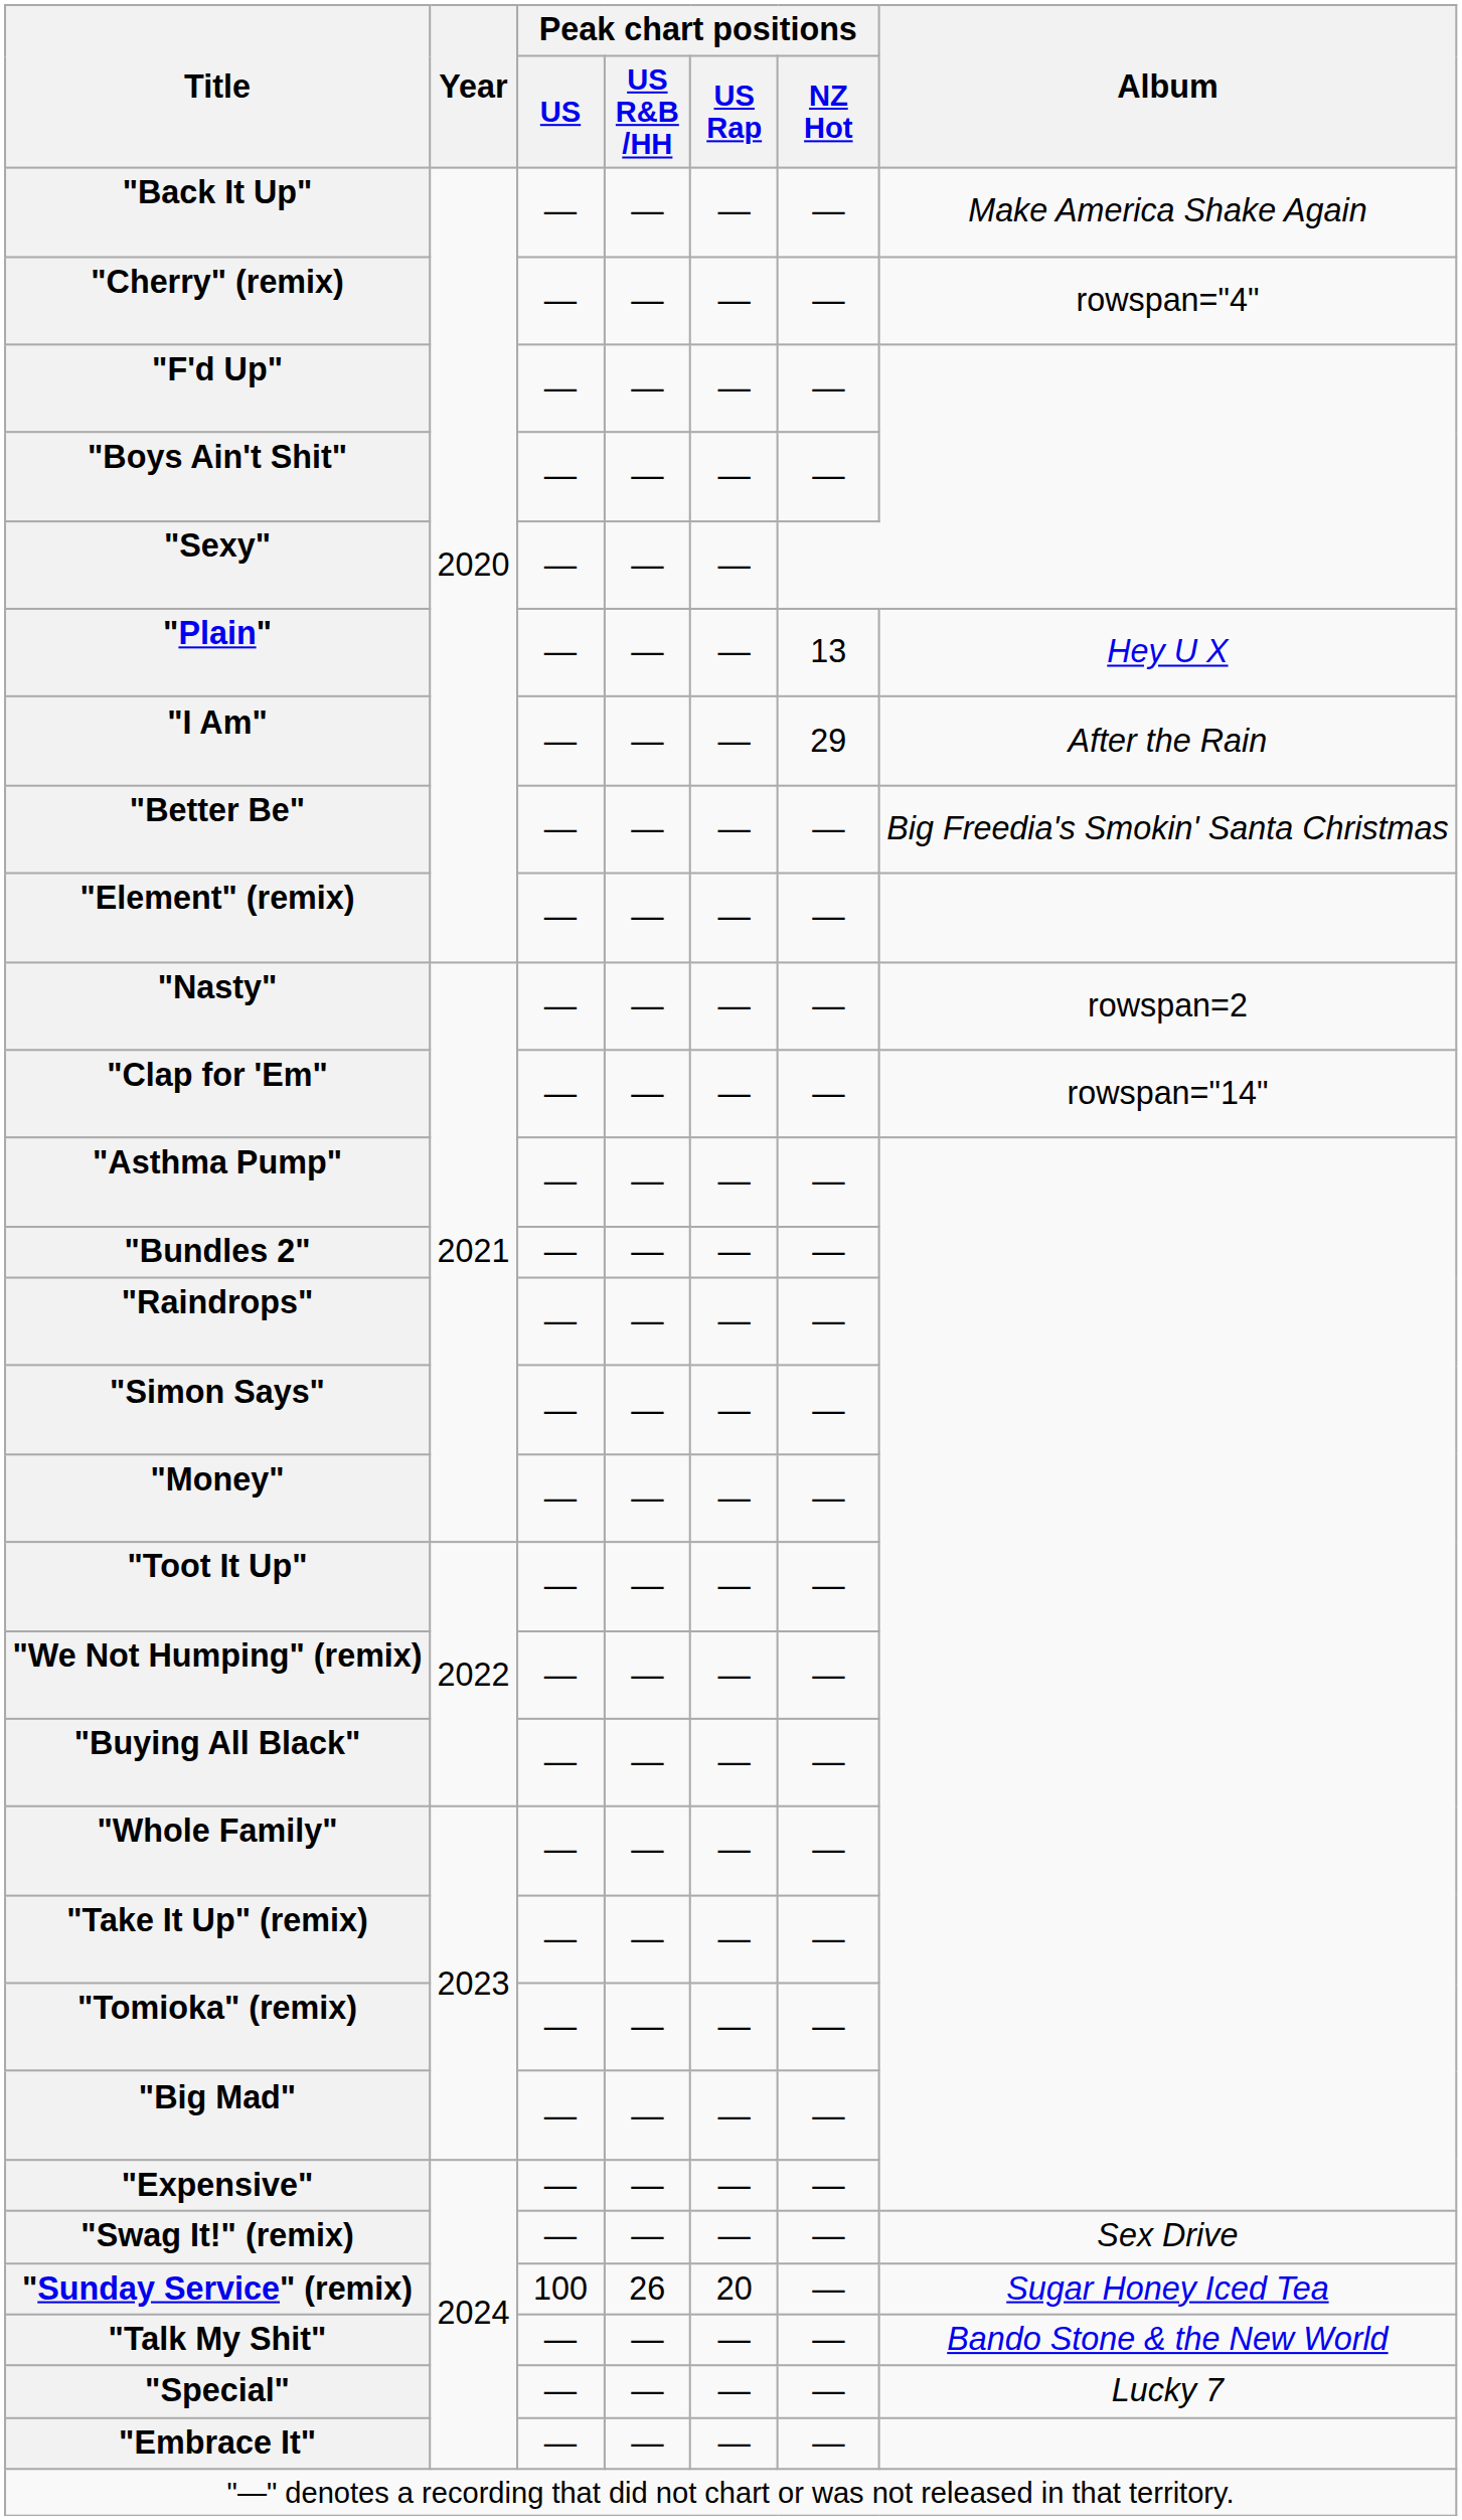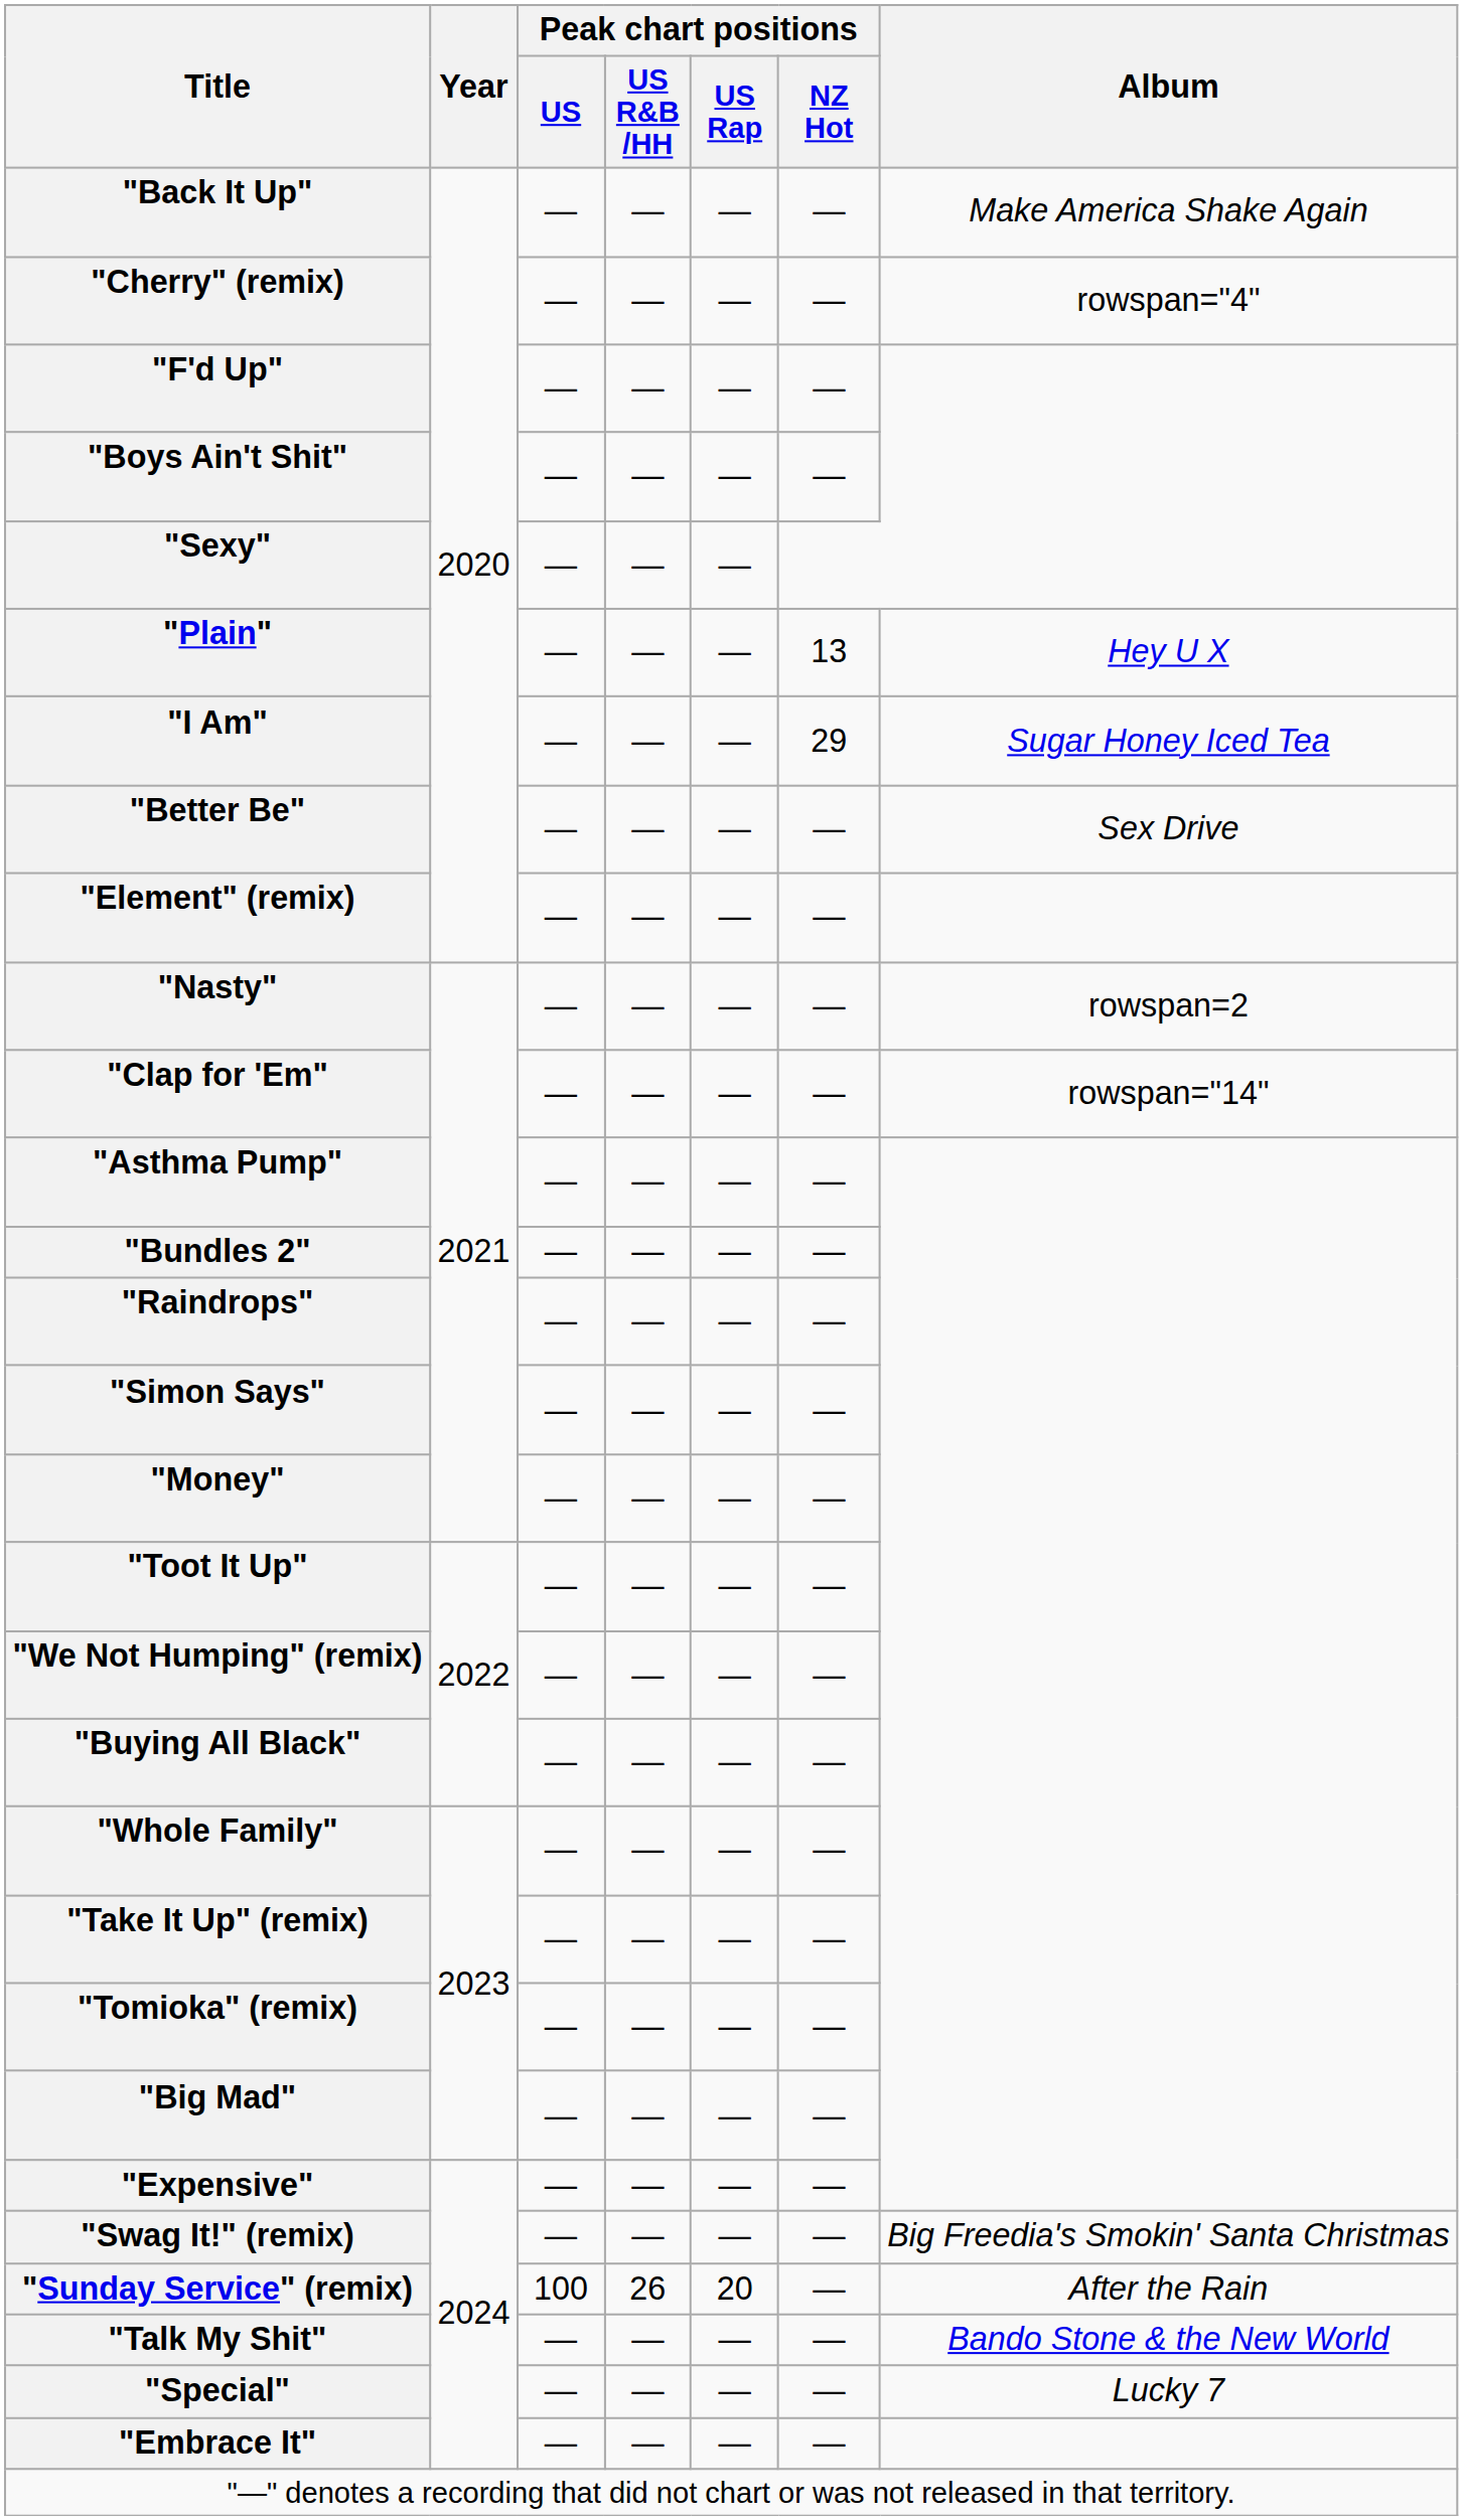"I Am" | Album: After the Rain -> Sugar Honey Iced Tea
"Better Be" | Album: Big Freedia's Smokin' Santa Christmas -> Sex Drive
"Swag It!" (remix) | Album: Sex Drive -> Big Freedia's Smokin' Santa Christmas
"Sunday Service" (remix) | Album: Sugar Honey Iced Tea -> After the Rain
